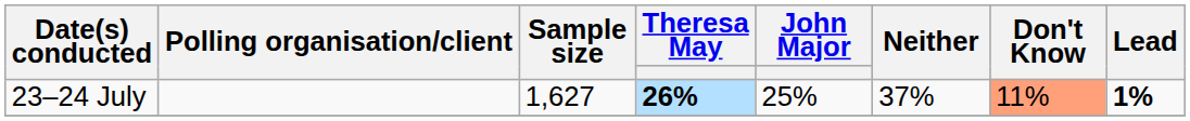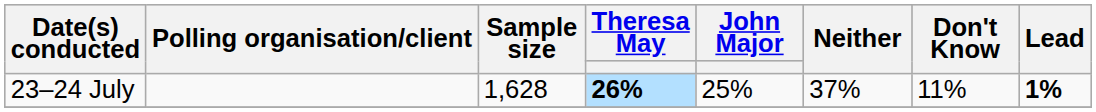23–24 July | Sample size: 1,627 -> 1,628
23–24 July | Don't Know: lightsalmon background -> no background
